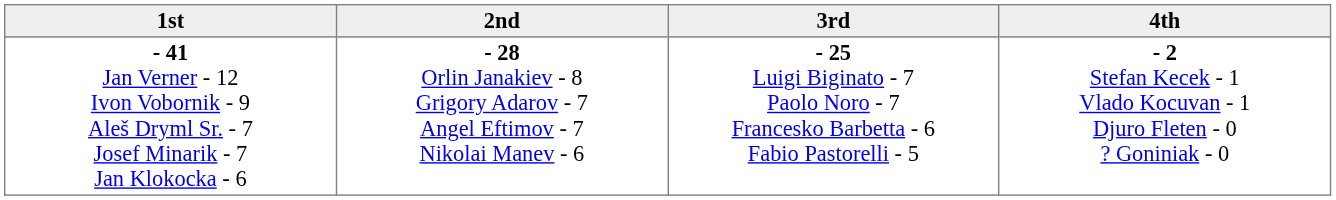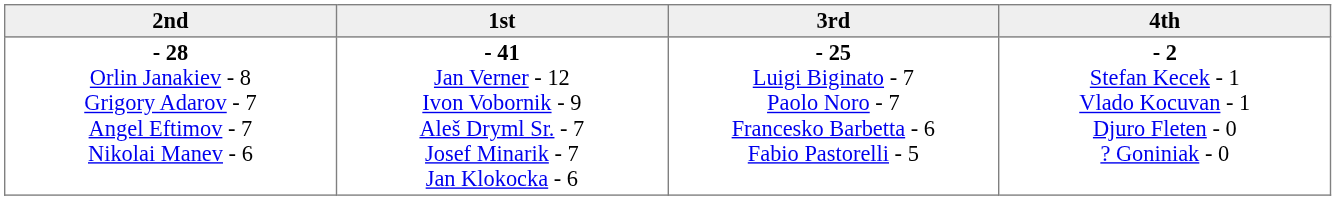columns swapped: 1st <-> 2nd
